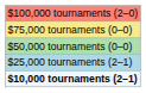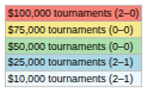row 5 | column 1: bold -> normal
